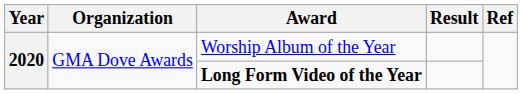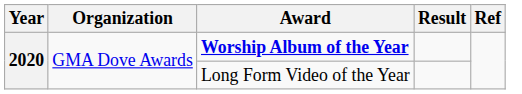Worship Album of the Year | Award: normal -> bold
Long Form Video of the Year | Award: bold -> normal
